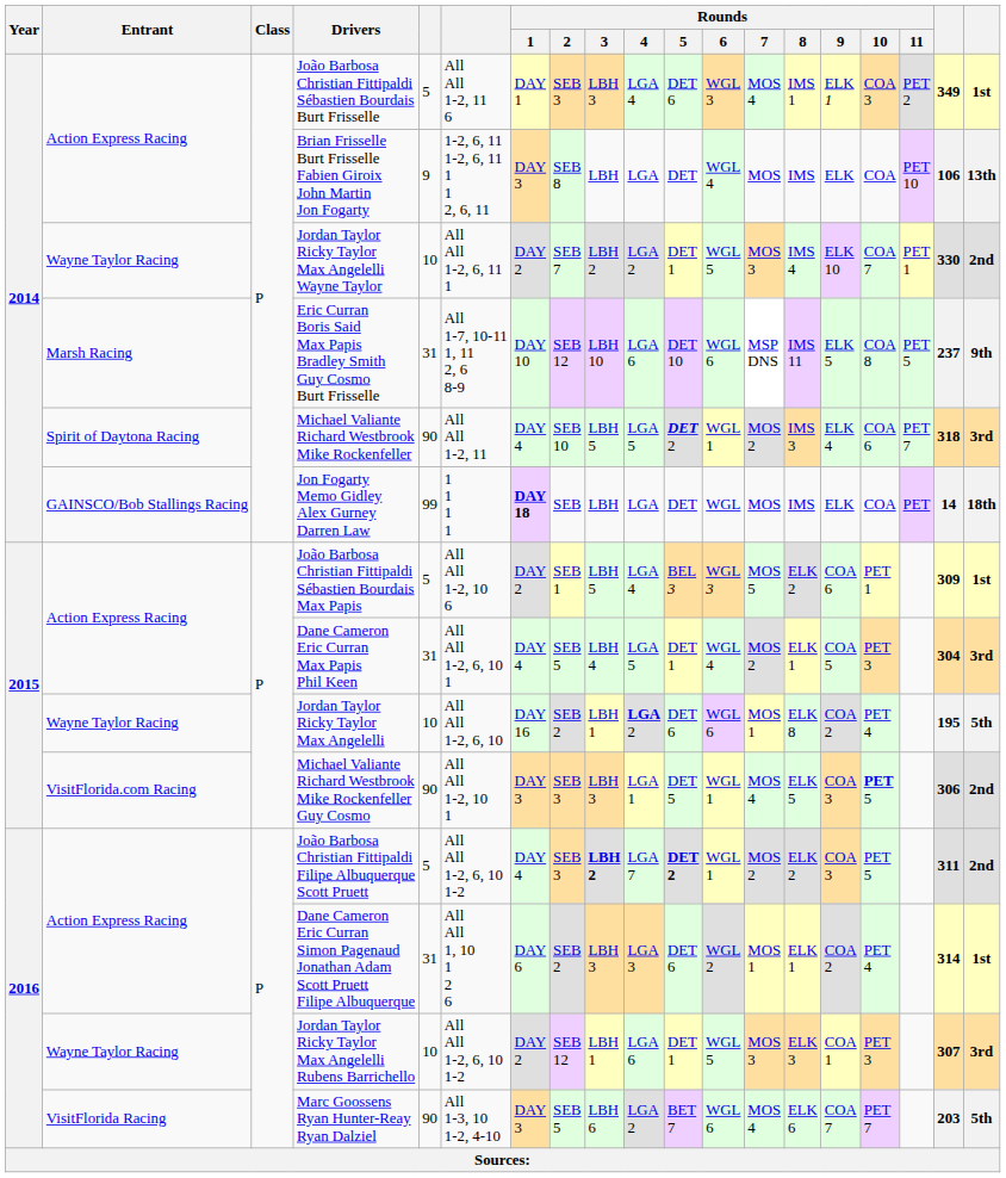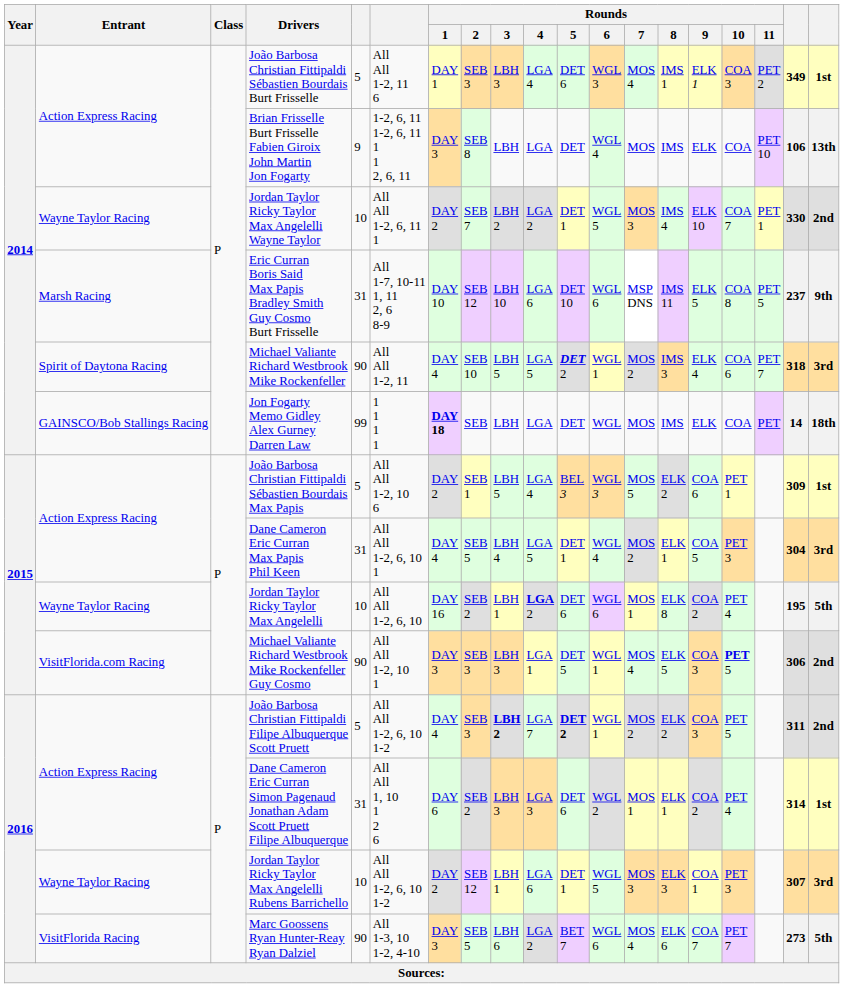Marc Goossens Ryan Hunter-Reay Ryan Dalziel | column 18: 203 -> 273
